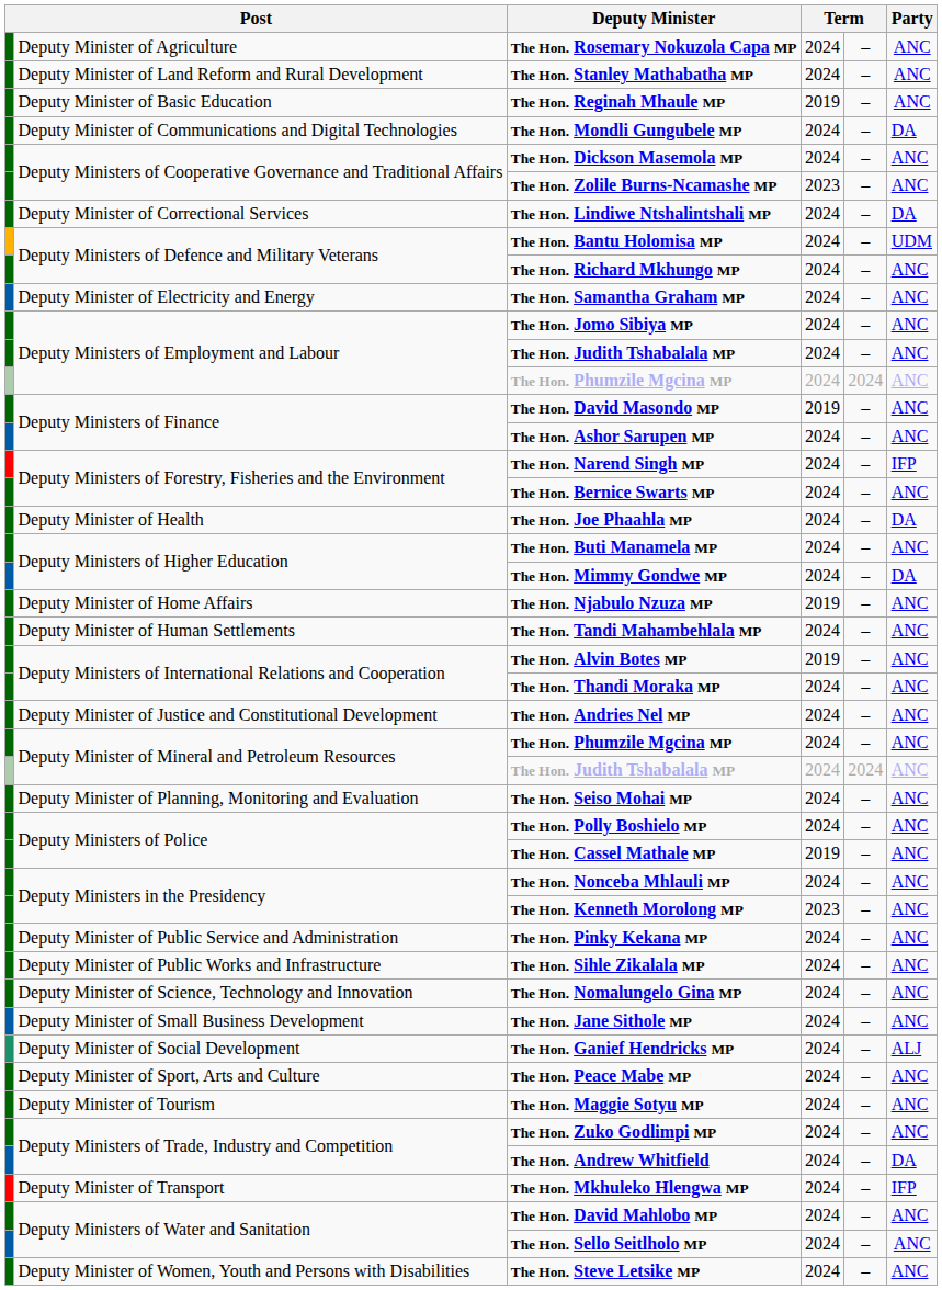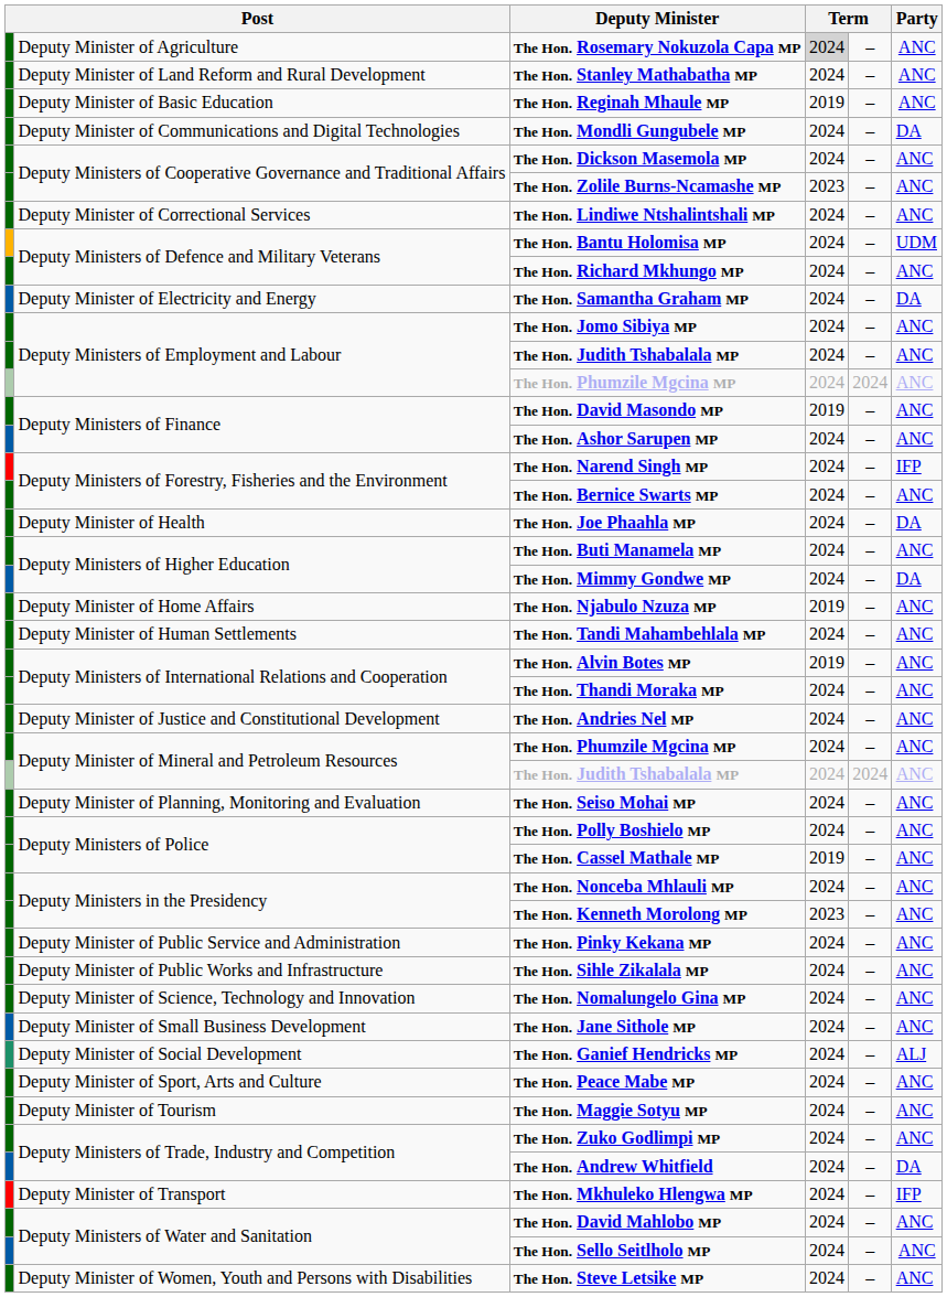The Hon. Rosemary Nokuzola Capa MP | column 4: no background -> lightgrey background
The Hon. Lindiwe Ntshalintshali MP | Party: DA -> ANC
The Hon. Samantha Graham MP | Party: ANC -> DA
